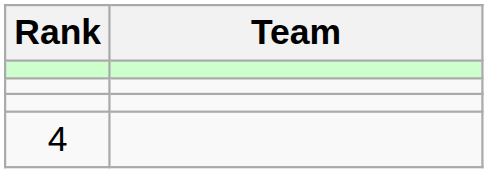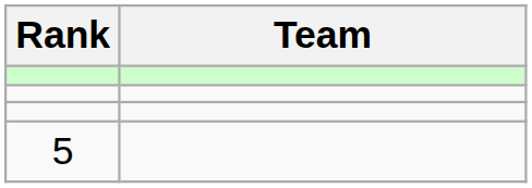row 5 | Rank: 4 -> 5
